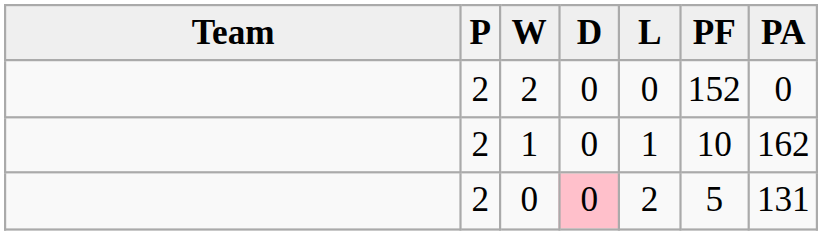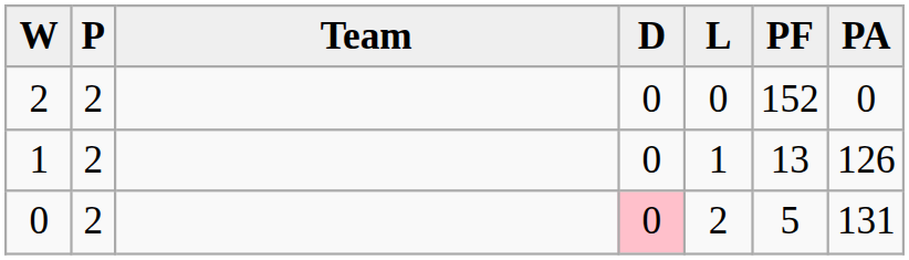columns swapped: Team <-> W
row 3 | PF: 10 -> 13
row 3 | PA: 162 -> 126
